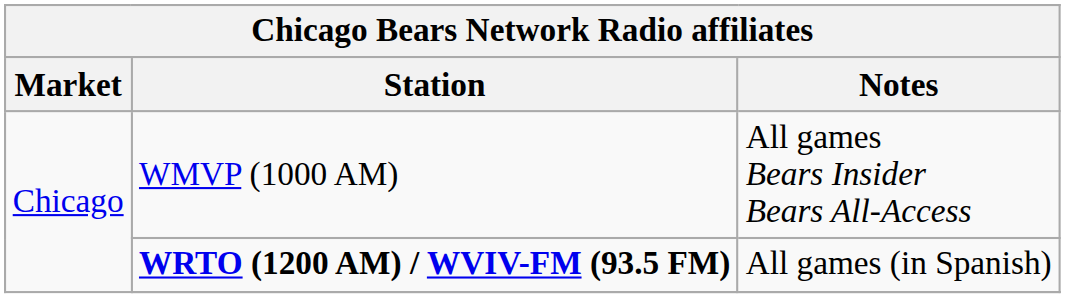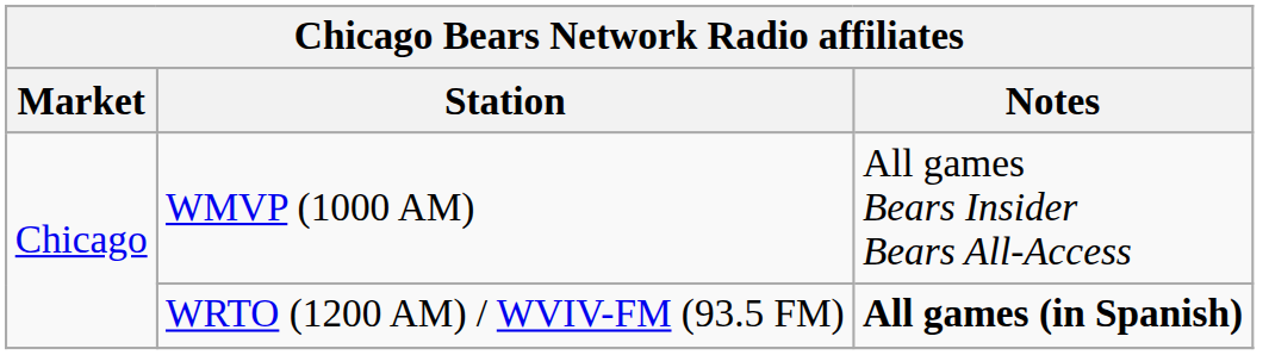row 4 | Station: bold -> normal
row 4 | Notes: normal -> bold
